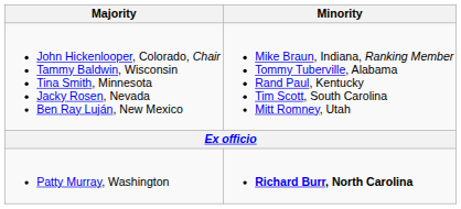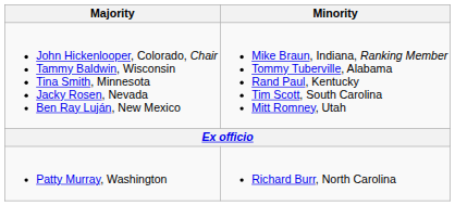Patty Murray, Washington | Minority: bold -> normal
